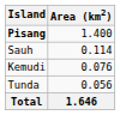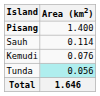Tunda | Area (km2): no background -> paleturquoise background
